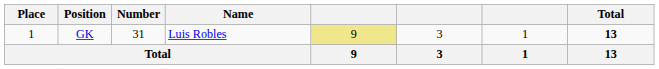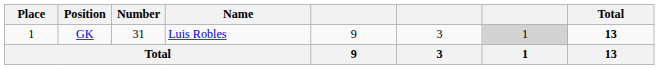GK | column 5: khaki background -> no background
GK | column 7: no background -> lightgrey background
